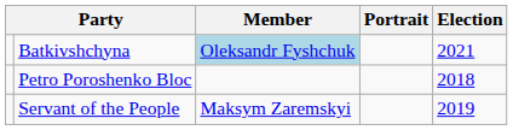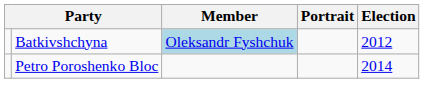Batkivshchyna | Election: 2021 -> 2012
Petro Poroshenko Bloc | Election: 2018 -> 2014
- row: Servant of the People | Maksym Zaremskyi | 2019
